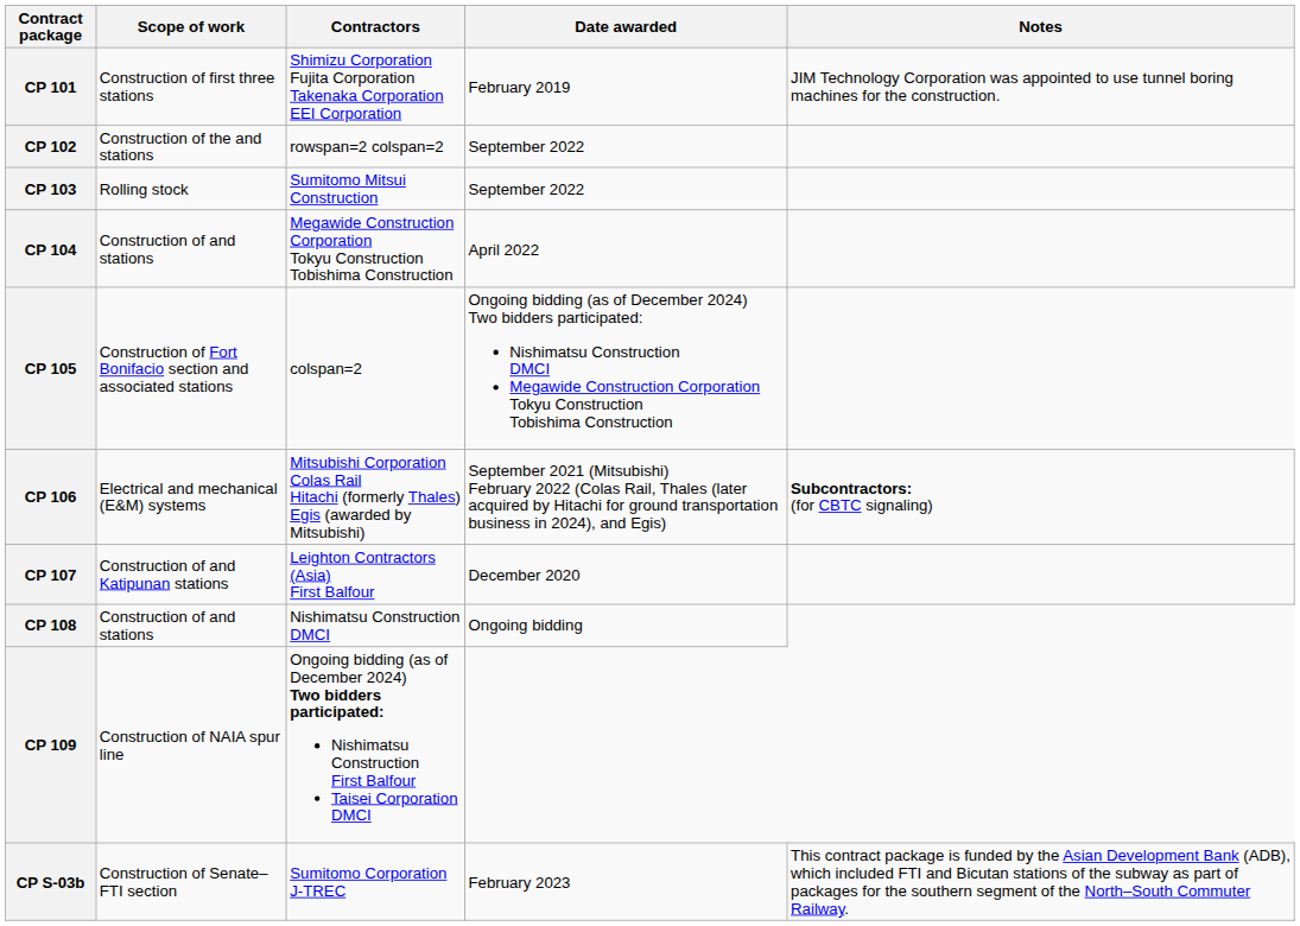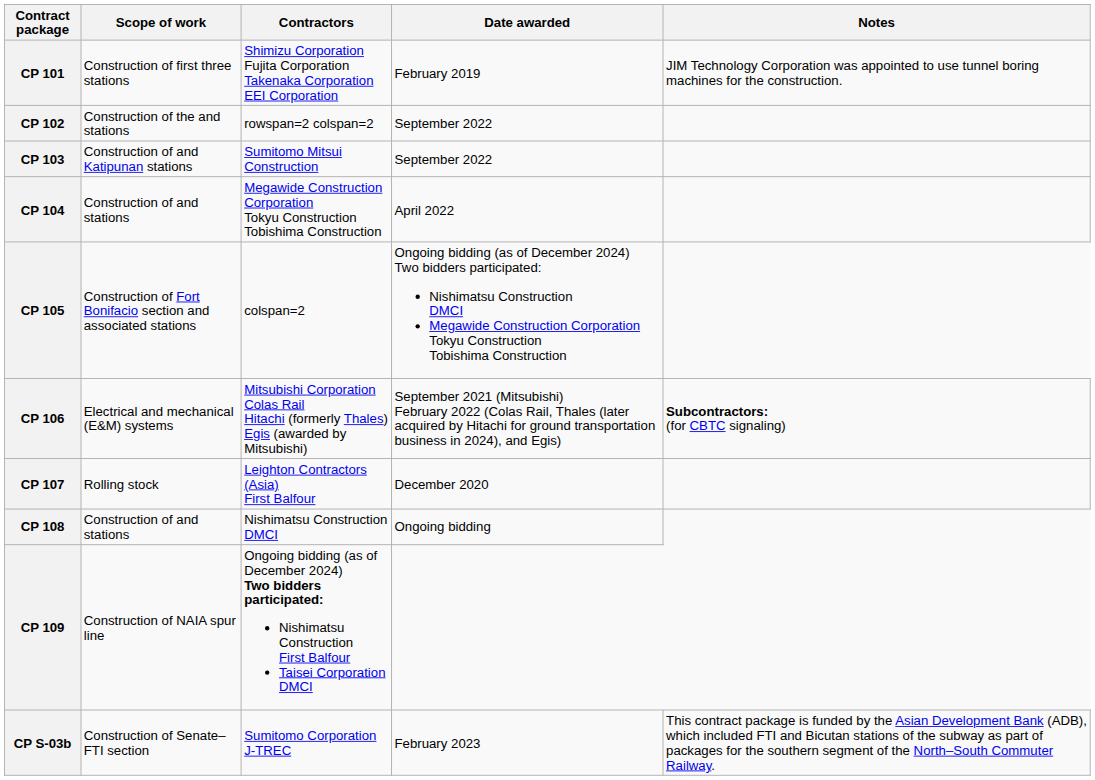CP 103 | Scope of work: Rolling stock -> Construction of and Katipunan stations
CP 107 | Scope of work: Construction of and Katipunan stations -> Rolling stock
